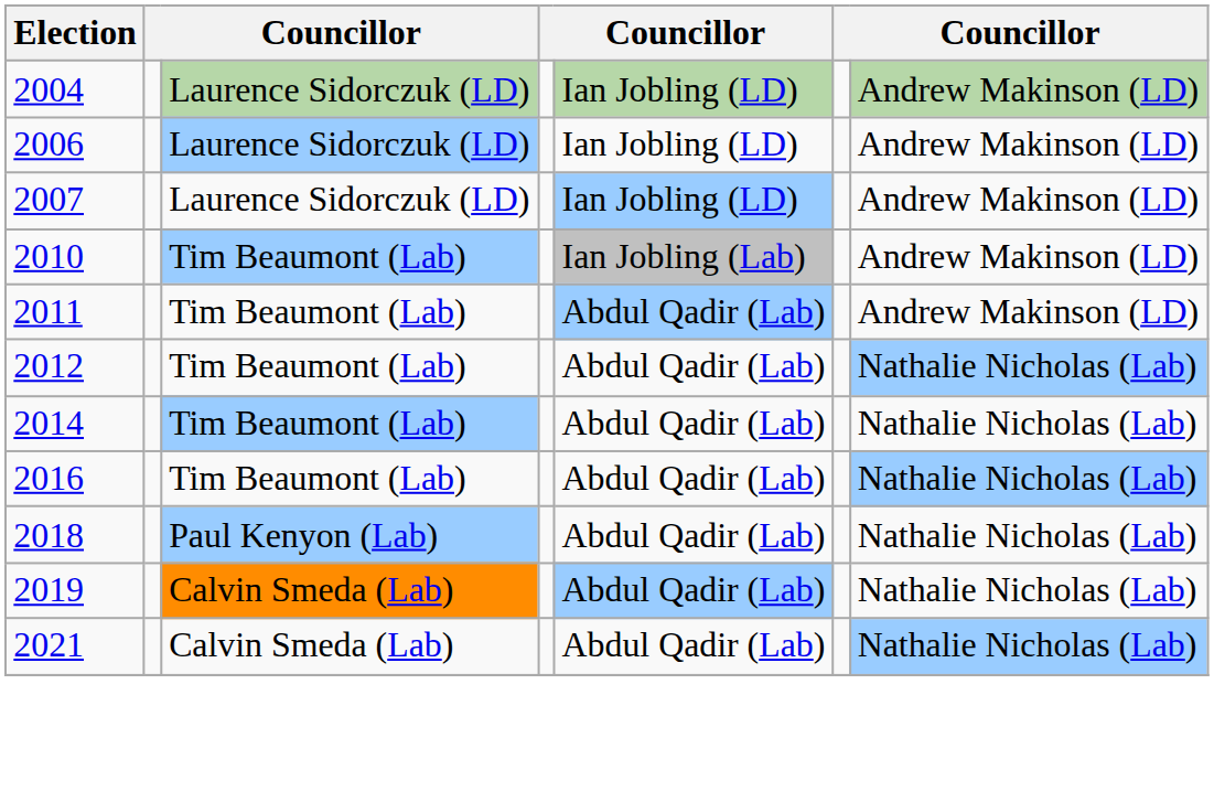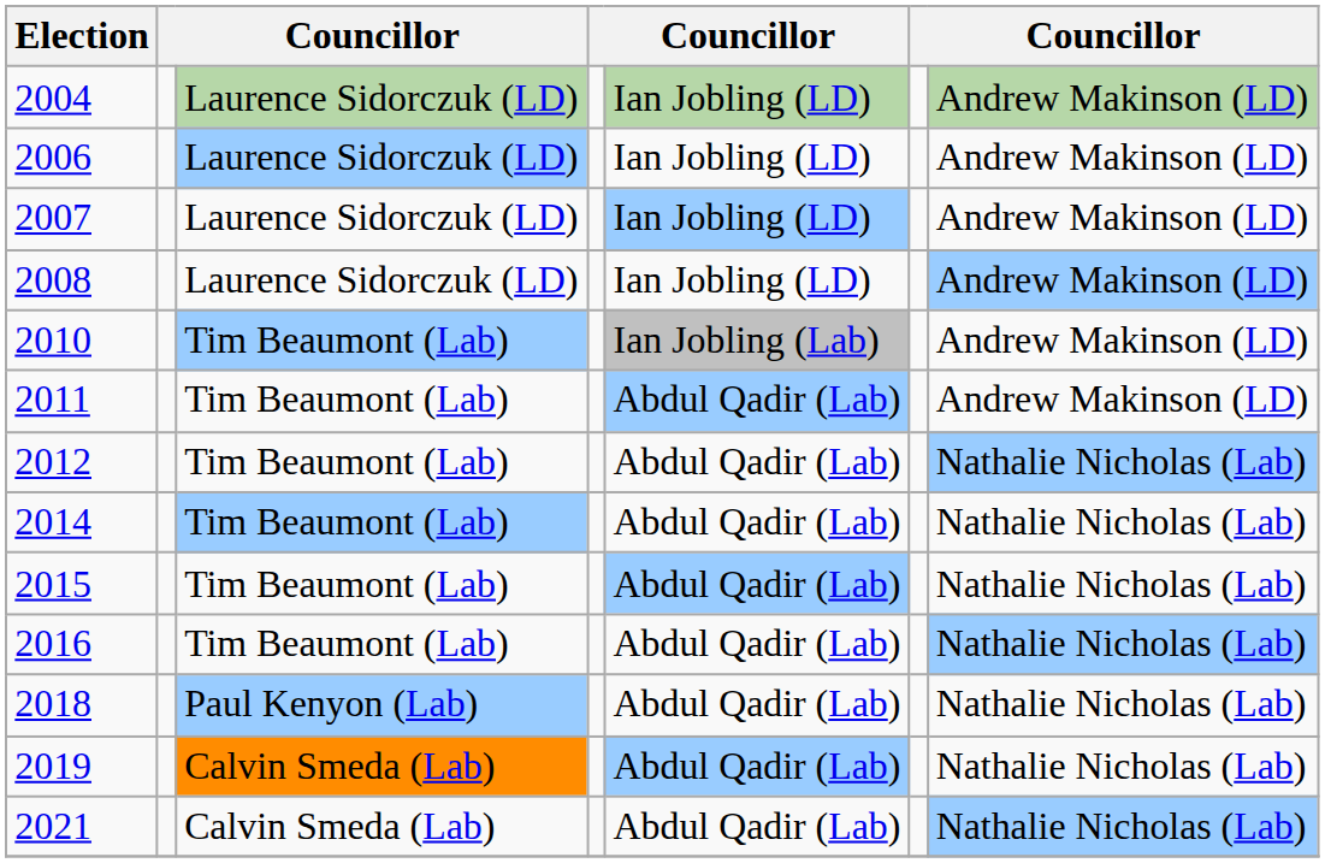+ row: 2008 | Laurence Sidorczuk (LD) | Ian Jobling (LD) | Andrew Makinson (LD)
+ row: 2015 | Tim Beaumont (Lab) | Abdul Qadir (Lab) | Nathalie Nicholas (Lab)
